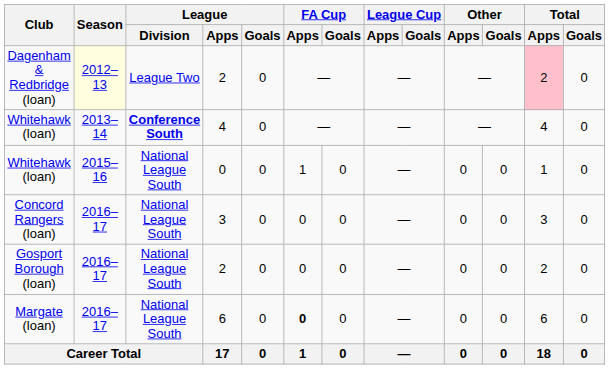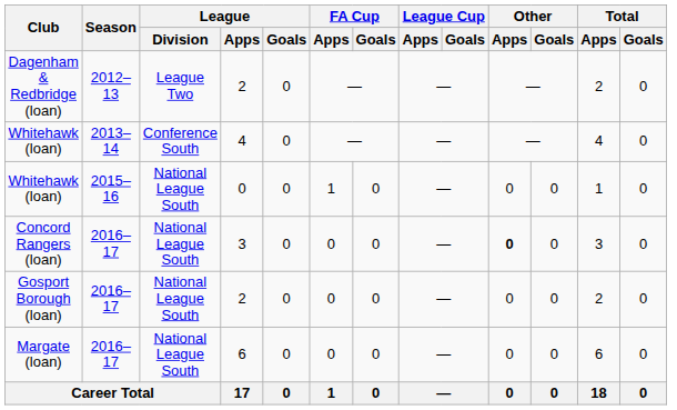Dagenham & Redbridge (loan) | Season: lightyellow background -> no background
Dagenham & Redbridge (loan) | Total / Apps: pink background -> no background
Whitehawk (loan) / 4 | League / Division: bold -> normal
Concord Rangers (loan) | Other / Apps: normal -> bold
Margate (loan) | FA Cup / Apps: bold -> normal
